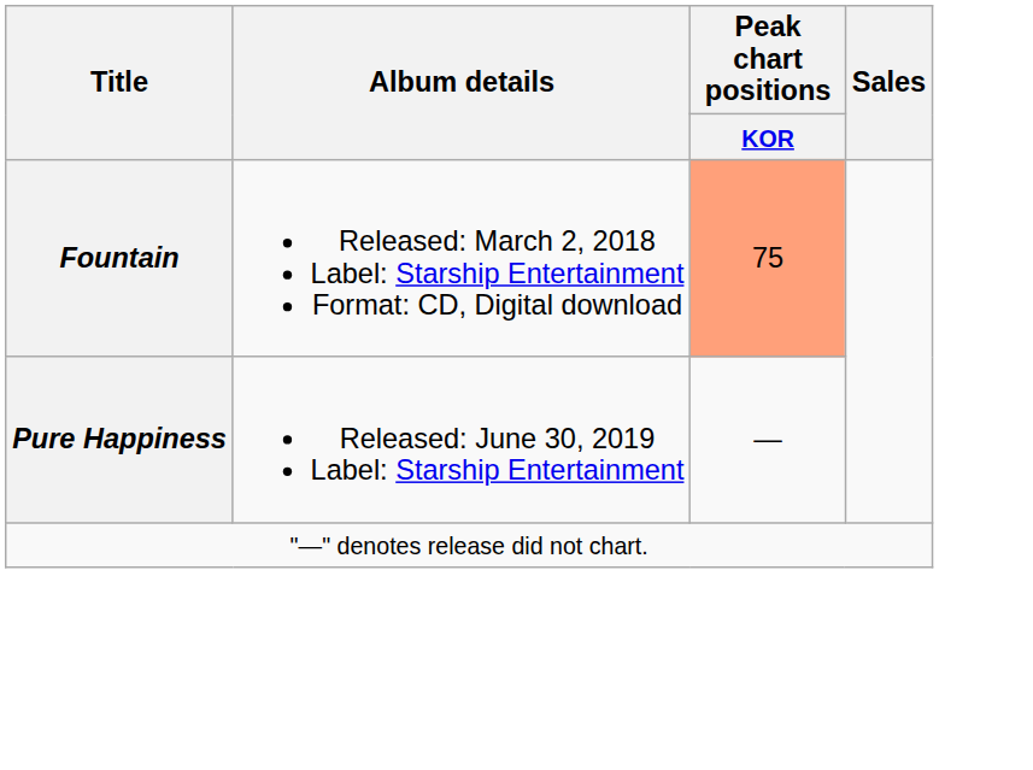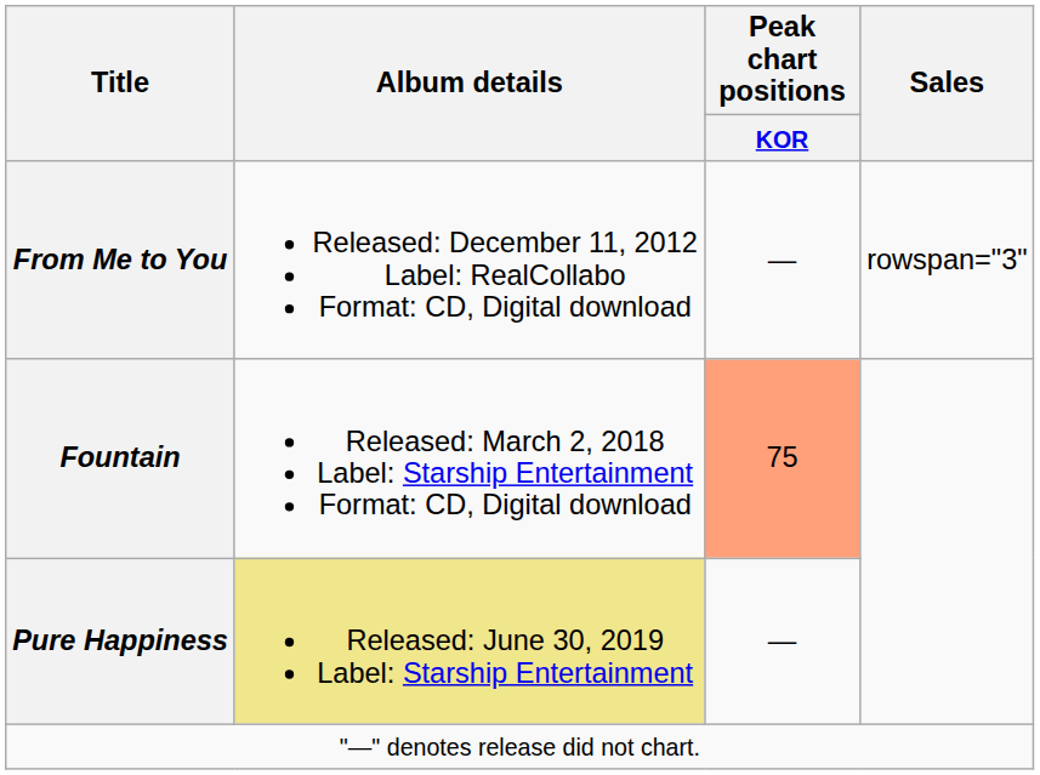+ row: From Me to You | Released: December 11, 2012 Label: RealCollabo Format: CD, Digital download | — | rowspan="3"
Pure Happiness | Album details: no background -> khaki background
